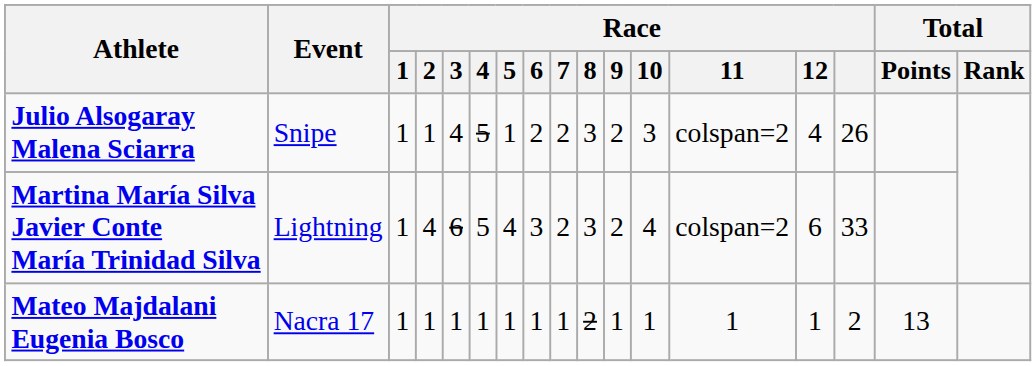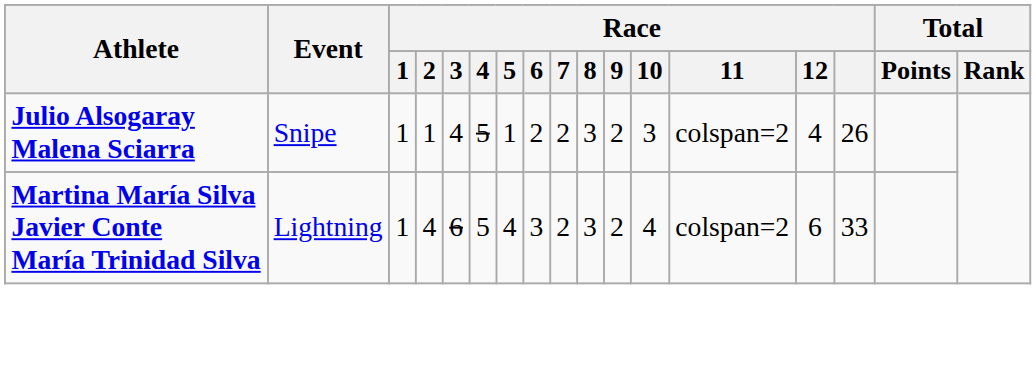- row: Mateo Majdalani Eugenia Bosco | Nacra 17 | 1 | 1 | 1 | 1 | 1 | 1 | 1 | 2 | 1 | 1 | 1 | 1 | 2 | 13
